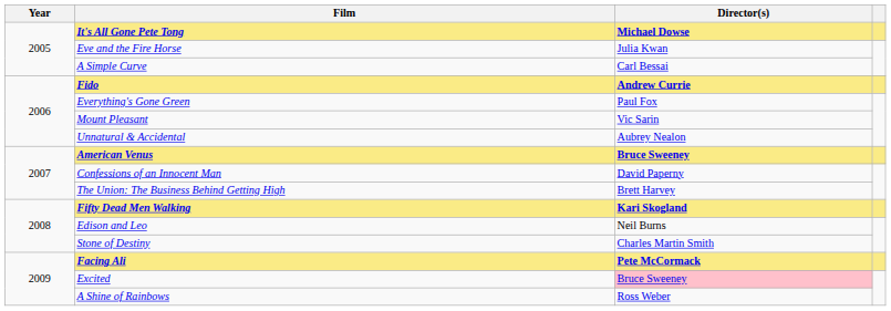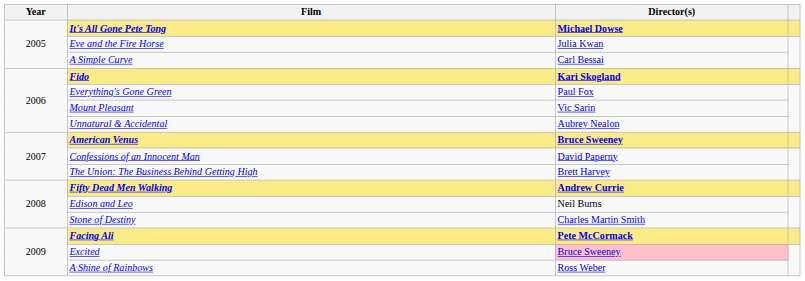Fido | Director(s): Andrew Currie -> Kari Skogland
Fifty Dead Men Walking | Director(s): Kari Skogland -> Andrew Currie
